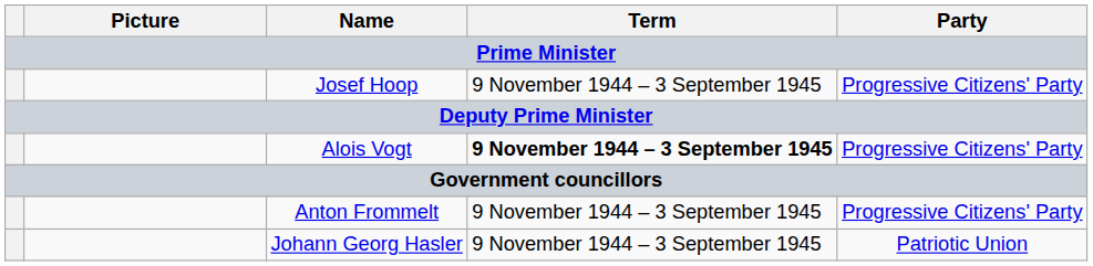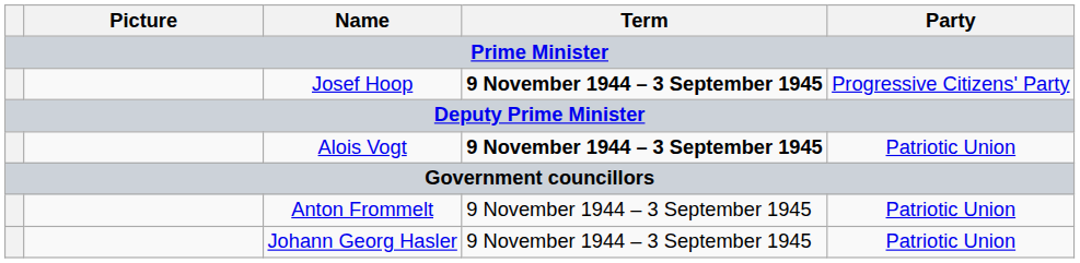Josef Hoop | Term: normal -> bold
Alois Vogt | Party: Progressive Citizens' Party -> Patriotic Union
Anton Frommelt | Party: Progressive Citizens' Party -> Patriotic Union
